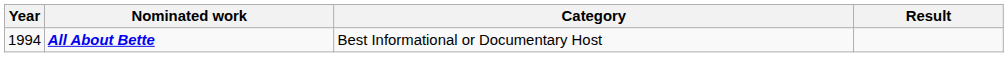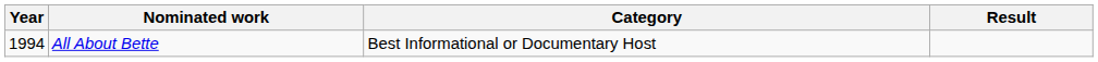row 2 | Nominated work: bold -> normal
